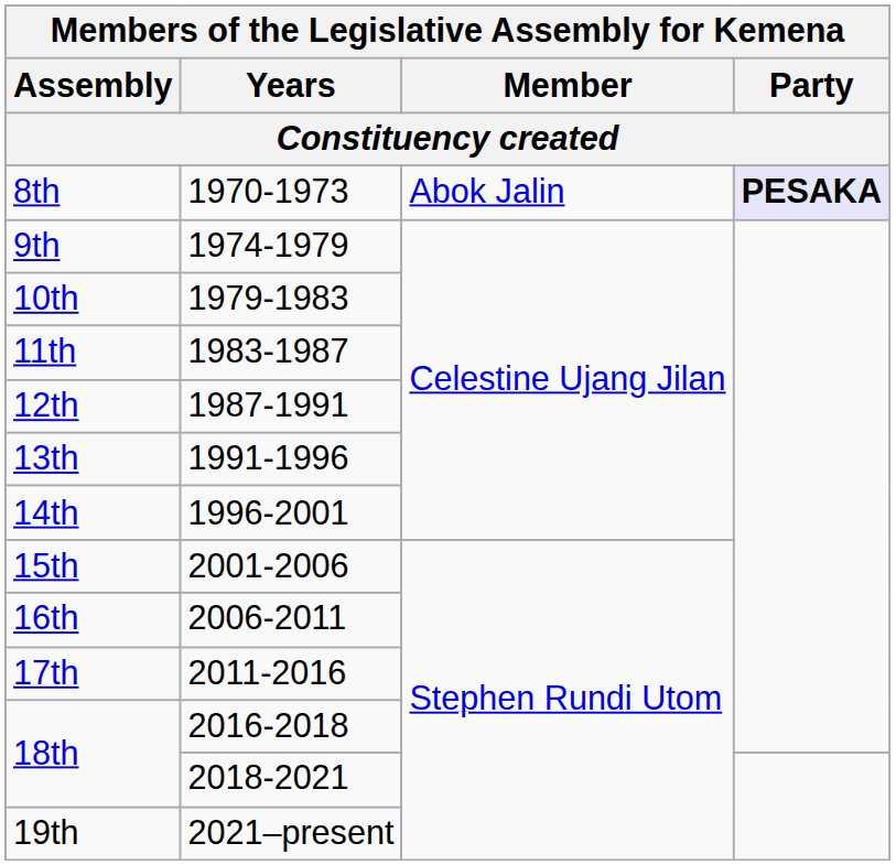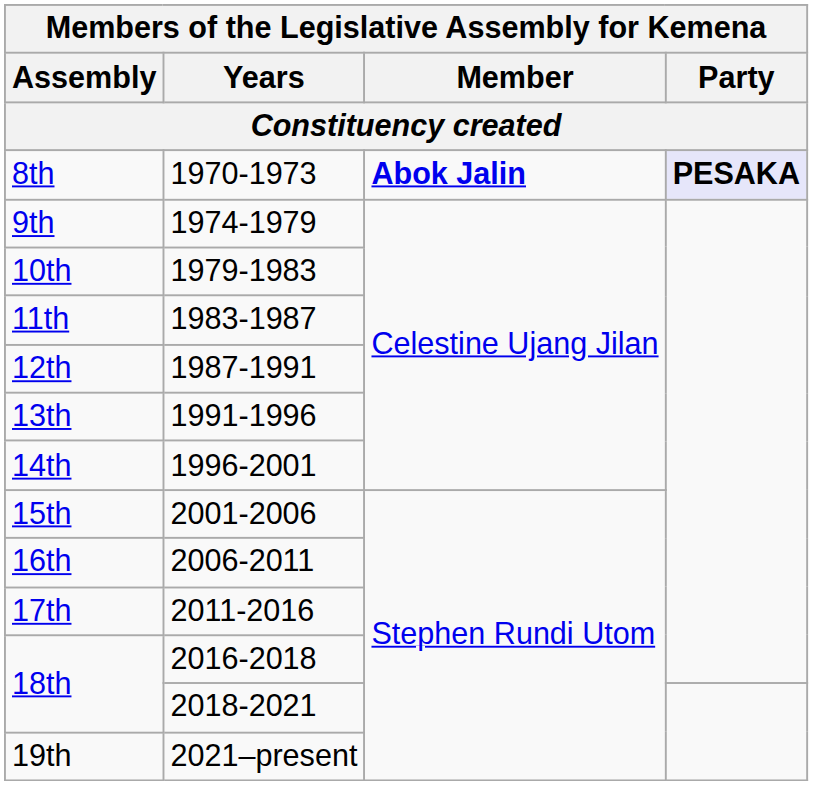8th | Member: normal -> bold
